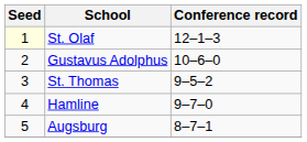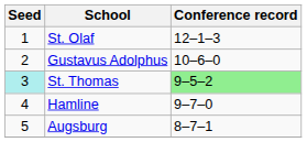St. Olaf | Seed: lightyellow background -> no background
St. Thomas | Seed: no background -> paleturquoise background
St. Thomas | Conference record: no background -> lightgreen background
